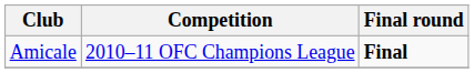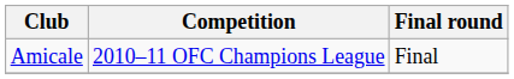Amicale | Final round: bold -> normal
